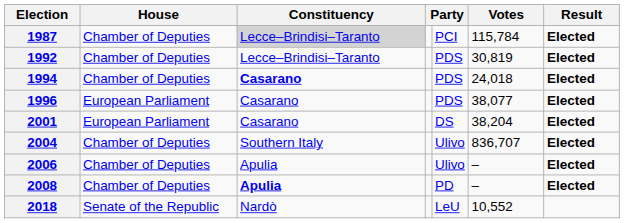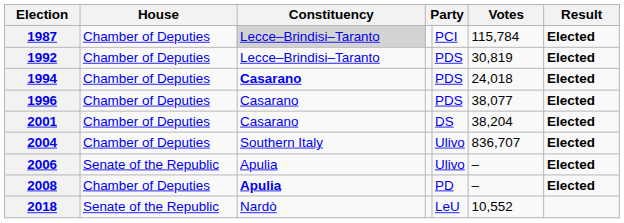1996 | House: European Parliament -> Chamber of Deputies
2001 | House: European Parliament -> Chamber of Deputies
2006 | House: Chamber of Deputies -> Senate of the Republic
